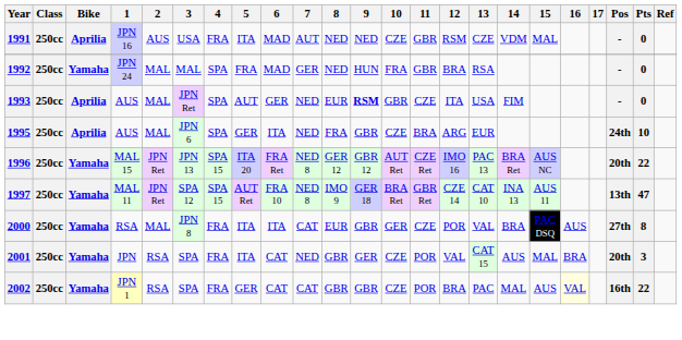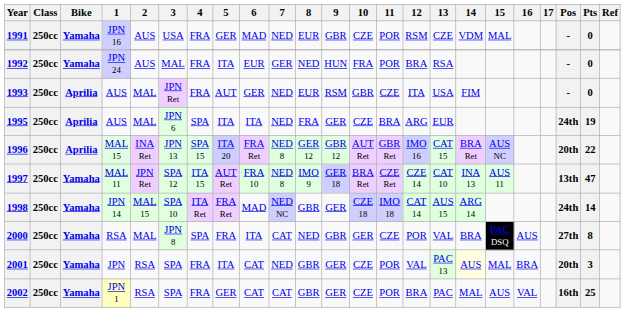1991 | Bike: Aprilia -> Yamaha
1991 | 5: ITA -> GER
1991 | 7: AUT -> NED
1991 | 8: NED -> EUR
1991 | 9: NED -> GBR
1991 | 11: GBR -> POR
1992 | 2: MAL -> AUS
1992 | 4: SPA -> FRA
1992 | 5: FRA -> ITA
1992 | 6: MAD -> EUR
1992 | 11: GBR -> POR
1993 | 4: SPA -> FRA
1993 | 9: bold -> normal
1995 | 5: GER -> ITA
1995 | 9: GBR -> GER
1995 | Pts: 10 -> 19
1996 | Bike: Yamaha -> Aprilia
1996 | 2: JPN Ret -> INA Ret
1996 | 11: CZE Ret -> GBR Ret
1996 | 13: PAC 13 -> CAT 15
1997 | 4: SPA 15 -> ITA 15
1997 | 11: GBR Ret -> CZE Ret
+ row: 1998 | 250cc | Yamaha | JPN 14 | MAL 15 | SPA 10 | ITA Ret | FRA Ret | MAD | NED NC | GBR | GER | CZE 18 | IMO 18 | CAT 14 | AUS 15 | ARG 14 | 24th | 14
2000 | 4: FRA -> SPA
2000 | 5: ITA -> FRA
2000 | 8: EUR -> NED
2001 | 13: CAT 15 -> PAC 13
2001 | 14: no background -> lightyellow background
2002 | 9: GBR -> GER
2002 | 16: lightyellow background -> no background
2002 | Pts: 22 -> 25
